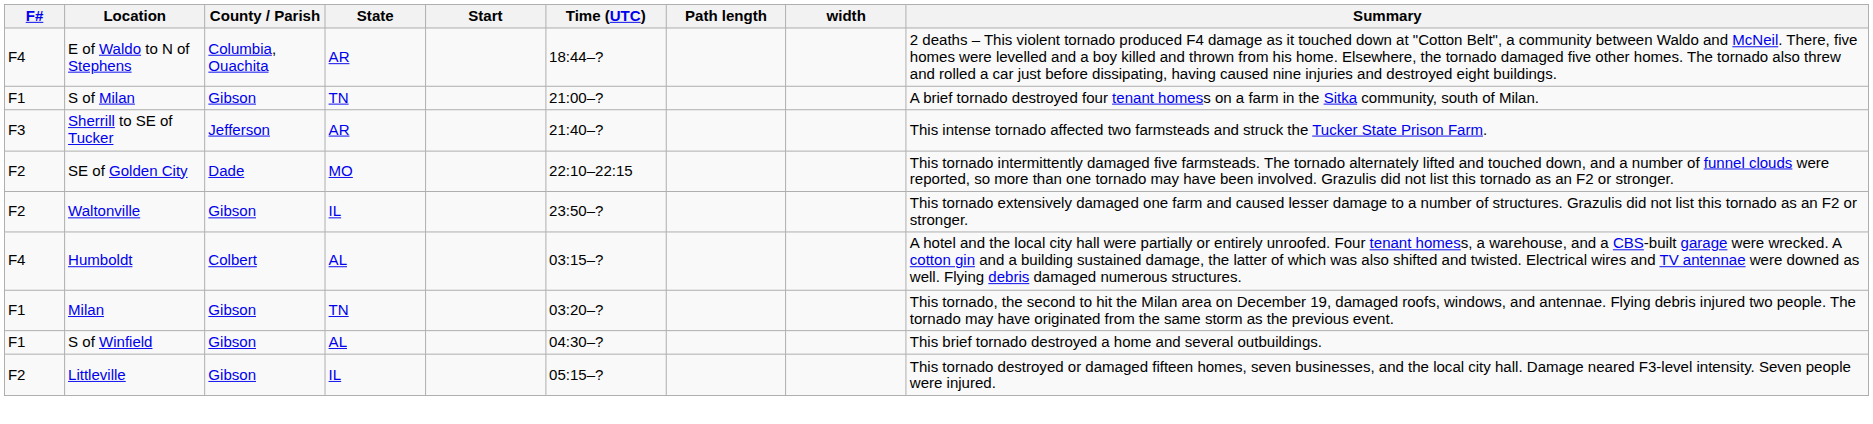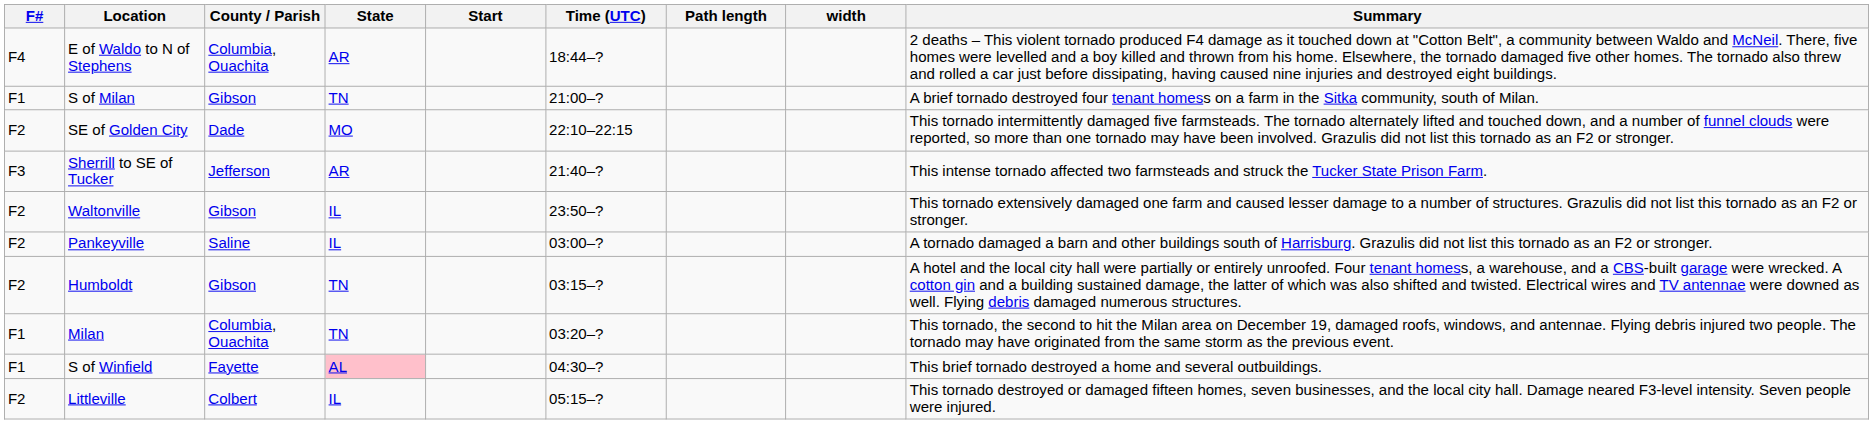rows swapped: Sherrill to SE of Tucker <-> SE of Golden City
+ row: F2 | Pankeyville | Saline | IL | 03:00–? | A tornado damaged a barn and other buildings south of Harrisburg. Grazulis did not list this tornado as an F2 or stronger.
Humboldt | F#: F4 -> F2
Humboldt | County / Parish: Colbert -> Gibson
Humboldt | State: AL -> TN
Milan | County / Parish: Gibson -> Columbia, Ouachita
S of Winfield | County / Parish: Gibson -> Fayette
S of Winfield | State: no background -> pink background
Littleville | County / Parish: Gibson -> Colbert
